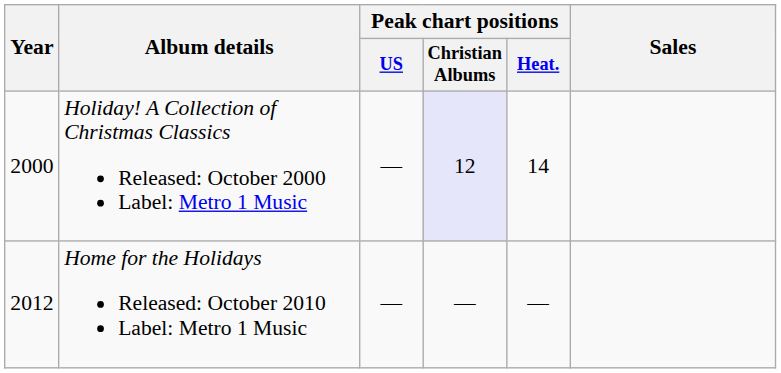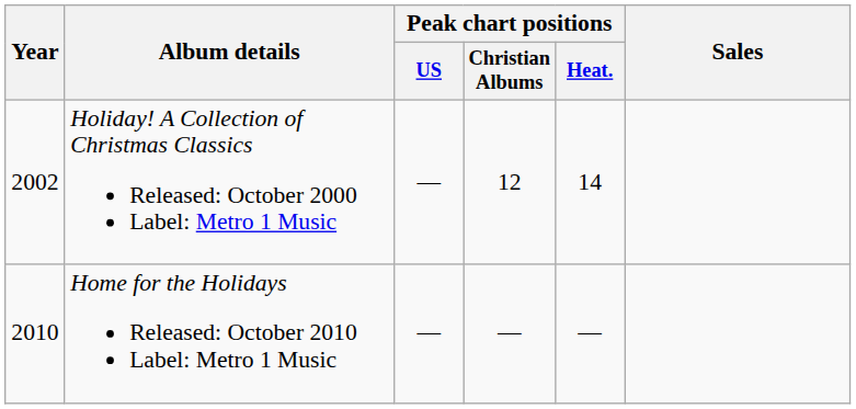row 3 | Year: 2000 -> 2002
row 3 | Peak chart positions / Christian Albums: lavender background -> no background
row 4 | Year: 2012 -> 2010
